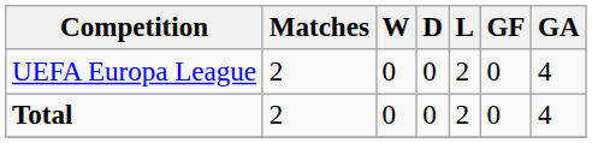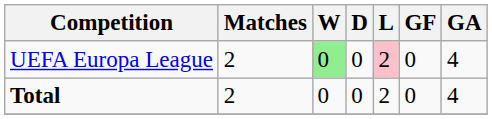UEFA Europa League | W: no background -> lightgreen background
UEFA Europa League | L: no background -> pink background
